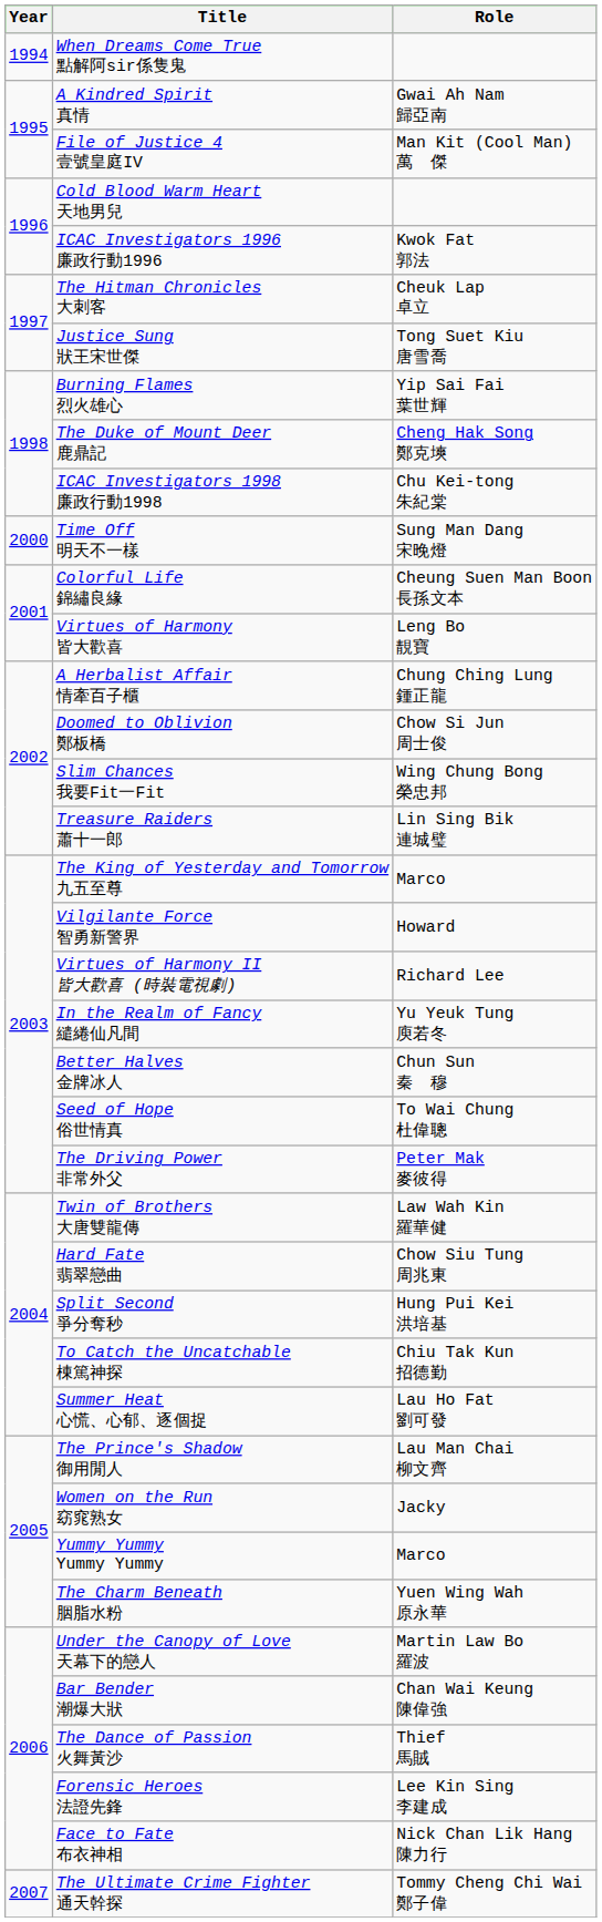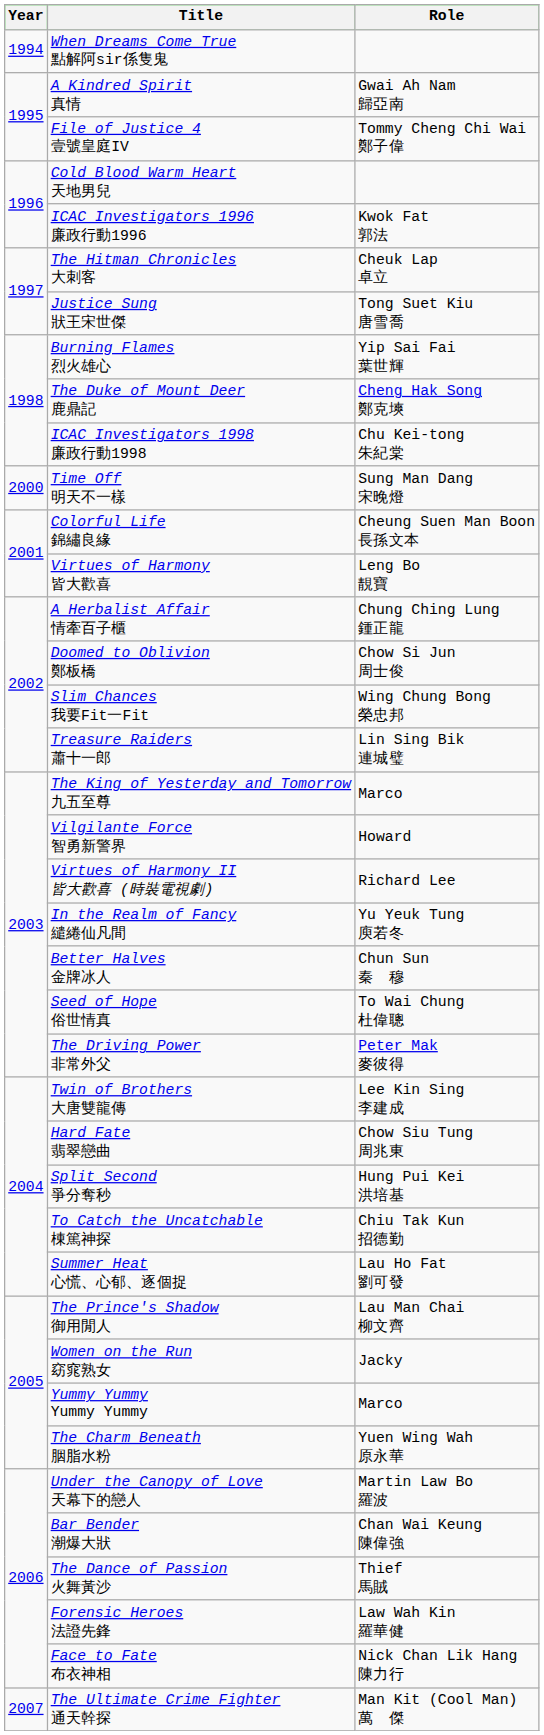File of Justice 4 壹號皇庭IV | Role: Man Kit (Cool Man) 萬 傑 -> Tommy Cheng Chi Wai 鄭子偉
Twin of Brothers 大唐雙龍傳 | Role: Law Wah Kin 羅華健 -> Lee Kin Sing 李建成
Forensic Heroes 法證先鋒 | Role: Lee Kin Sing 李建成 -> Law Wah Kin 羅華健
The Ultimate Crime Fighter 通天幹探 | Role: Tommy Cheng Chi Wai 鄭子偉 -> Man Kit (Cool Man) 萬 傑
